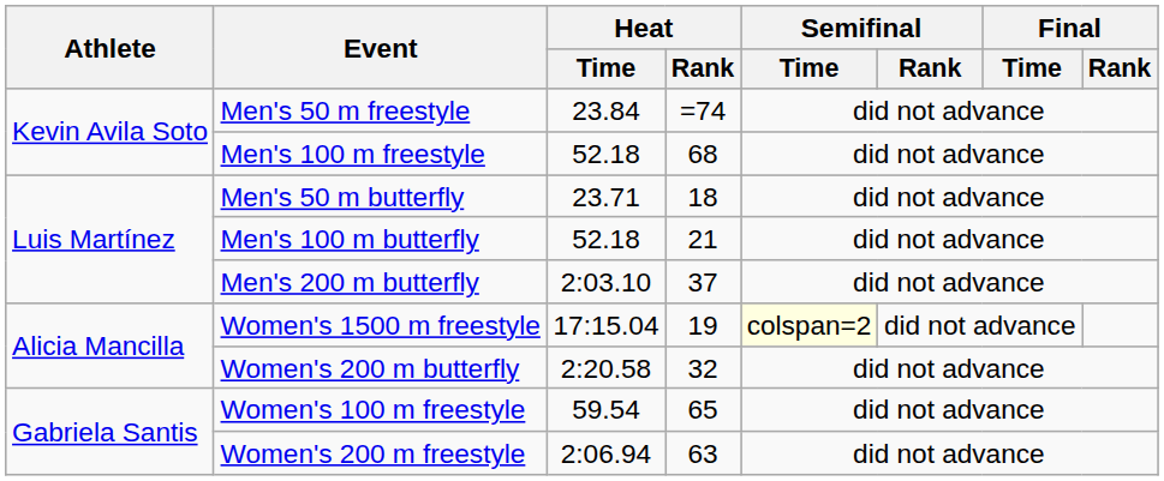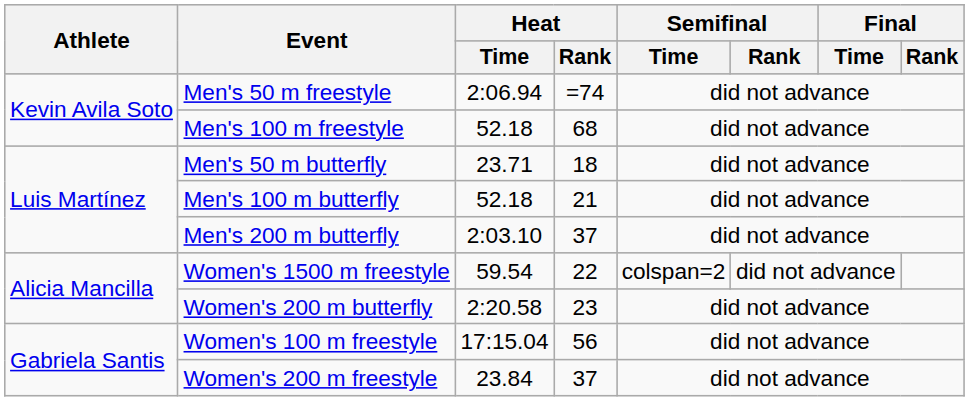Men's 50 m freestyle | Heat / Time: 23.84 -> 2:06.94
Women's 1500 m freestyle | Heat / Time: 17:15.04 -> 59.54
Women's 1500 m freestyle | Heat / Rank: 19 -> 22
Women's 1500 m freestyle | Semifinal / Time: lightyellow background -> no background
Women's 200 m butterfly | Heat / Rank: 32 -> 23
Women's 100 m freestyle | Heat / Time: 59.54 -> 17:15.04
Women's 100 m freestyle | Heat / Rank: 65 -> 56
Women's 200 m freestyle | Heat / Time: 2:06.94 -> 23.84
Women's 200 m freestyle | Heat / Rank: 63 -> 37
